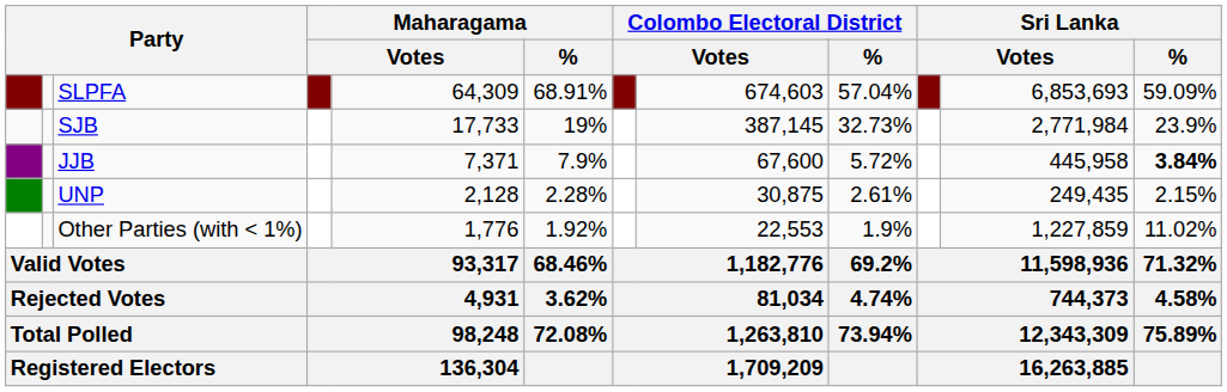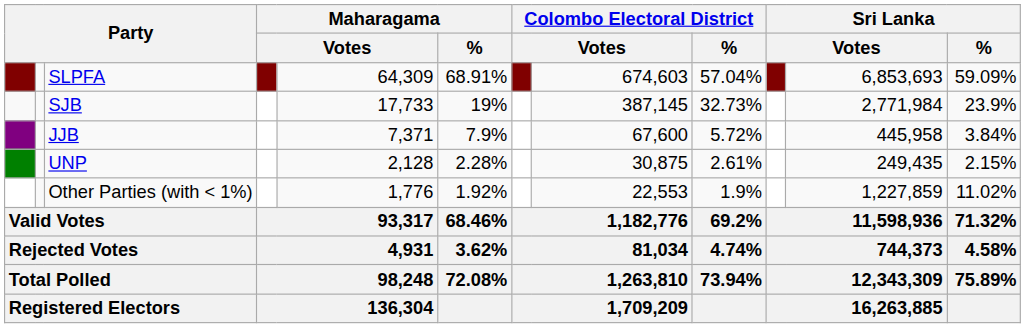JJB | Sri Lanka / %: bold -> normal
